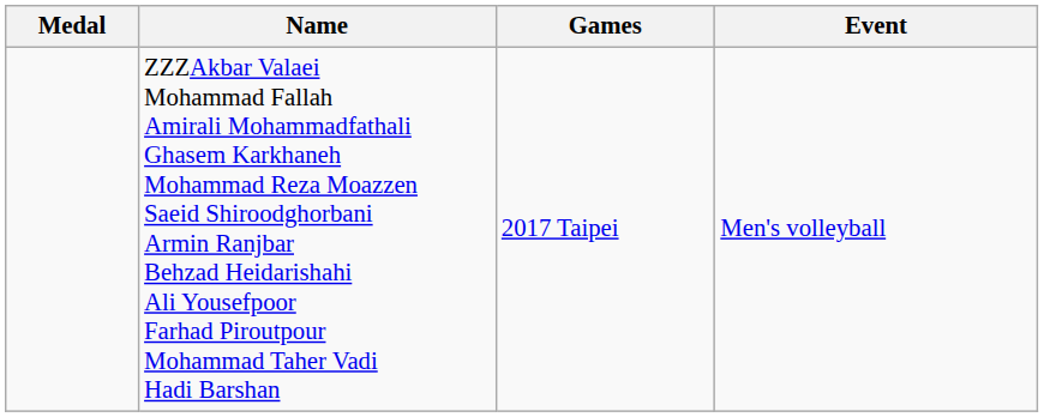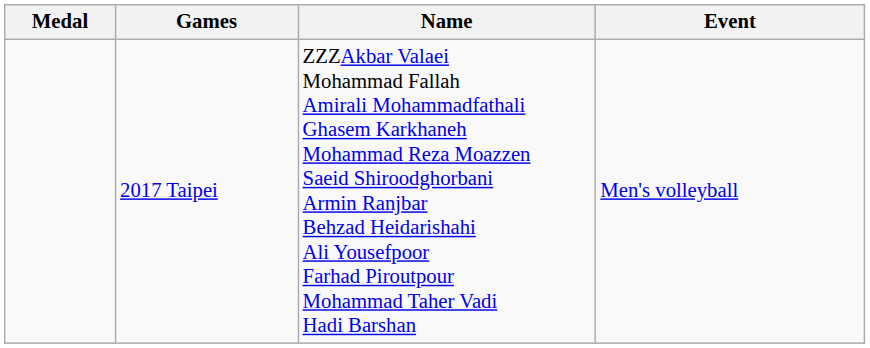columns swapped: Name <-> Games
